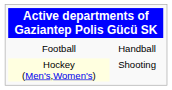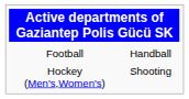row 3 | column 1: lightyellow background -> no background
